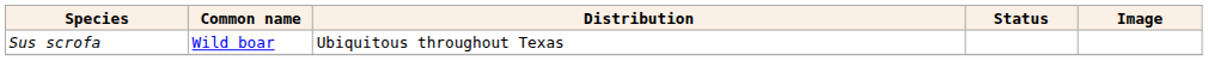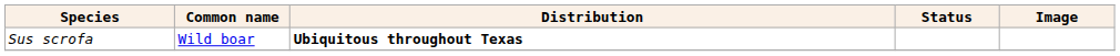Sus scrofa | Distribution: normal -> bold
